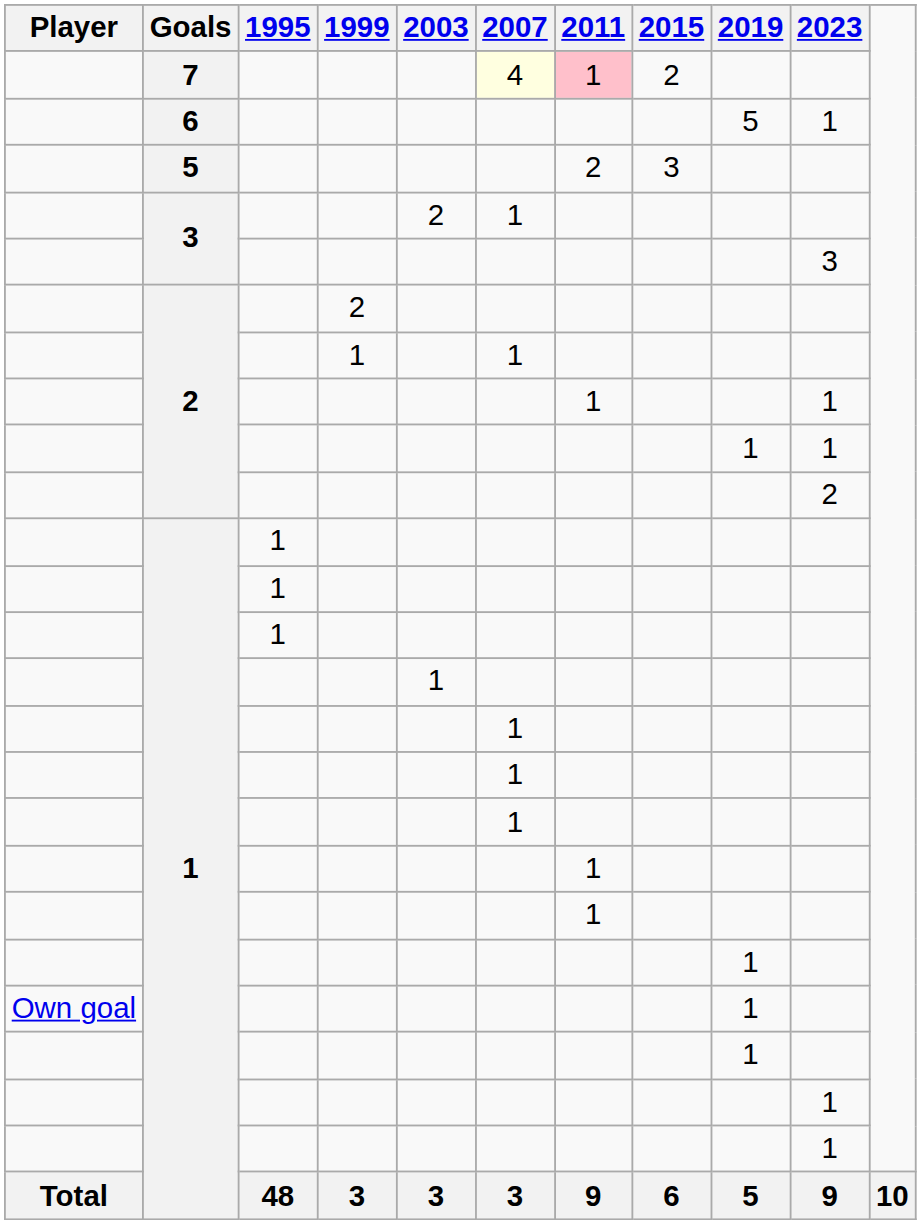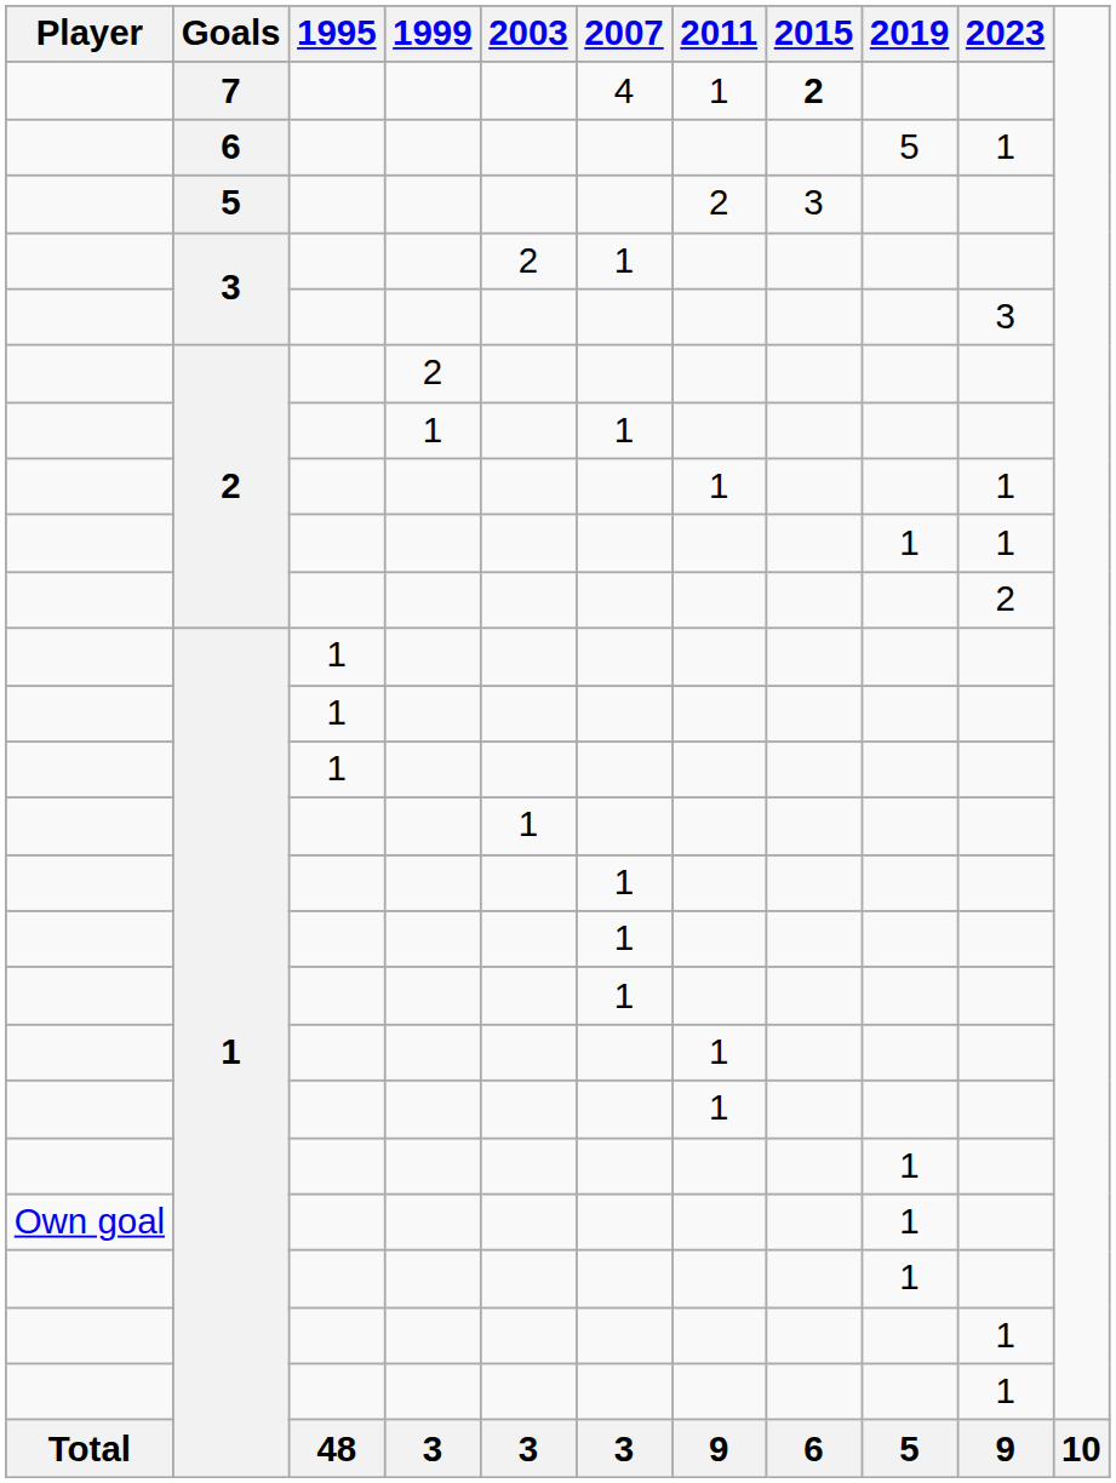7 | 2007: lightyellow background -> no background
7 | 2011: pink background -> no background
7 | 2015: normal -> bold
